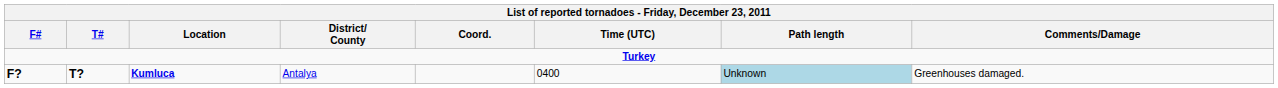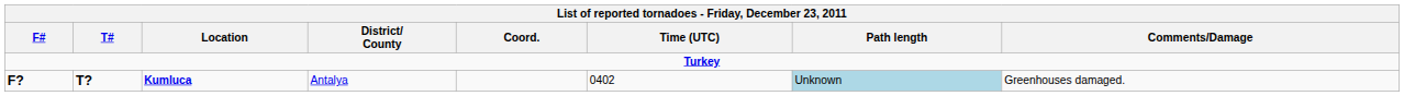F? | Time (UTC): 0400 -> 0402
